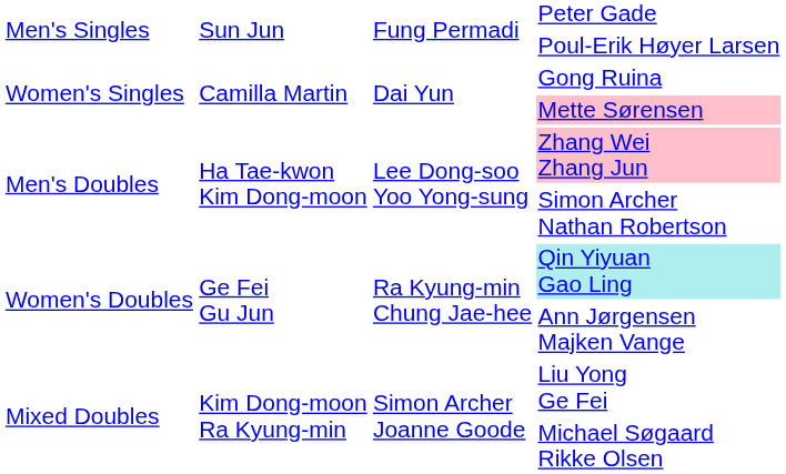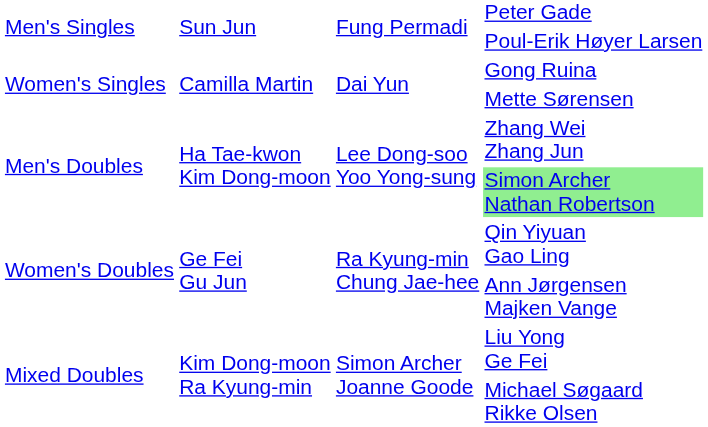Mette Sørensen | column 4: pink background -> no background
Zhang Wei Zhang Jun | column 4: pink background -> no background
Simon Archer Nathan Robertson | column 4: no background -> lightgreen background
Qin Yiyuan Gao Ling | column 4: paleturquoise background -> no background
